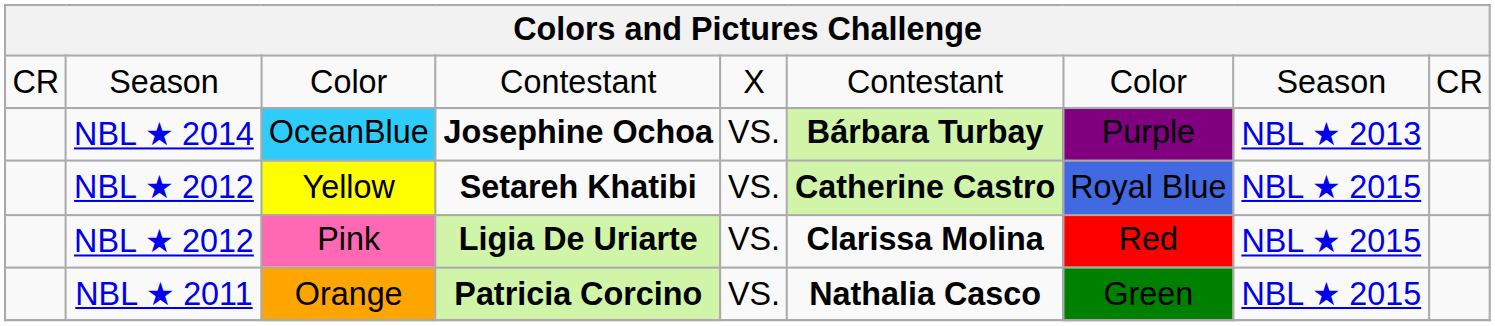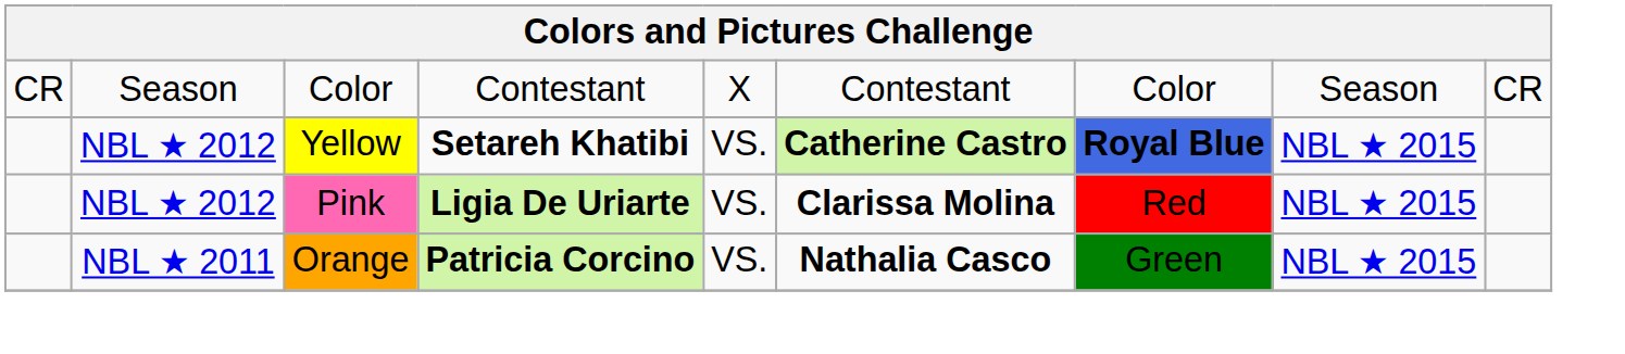- row: NBL ★ 2014 | OceanBlue | Josephine Ochoa | VS. | Bárbara Turbay | Purple | NBL ★ 2013
Yellow | column 7: normal -> bold
